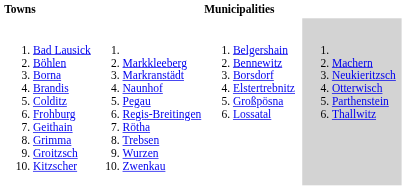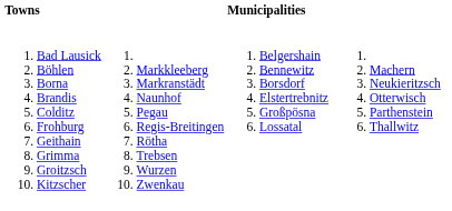row 2 | column 4: lightgrey background -> no background
